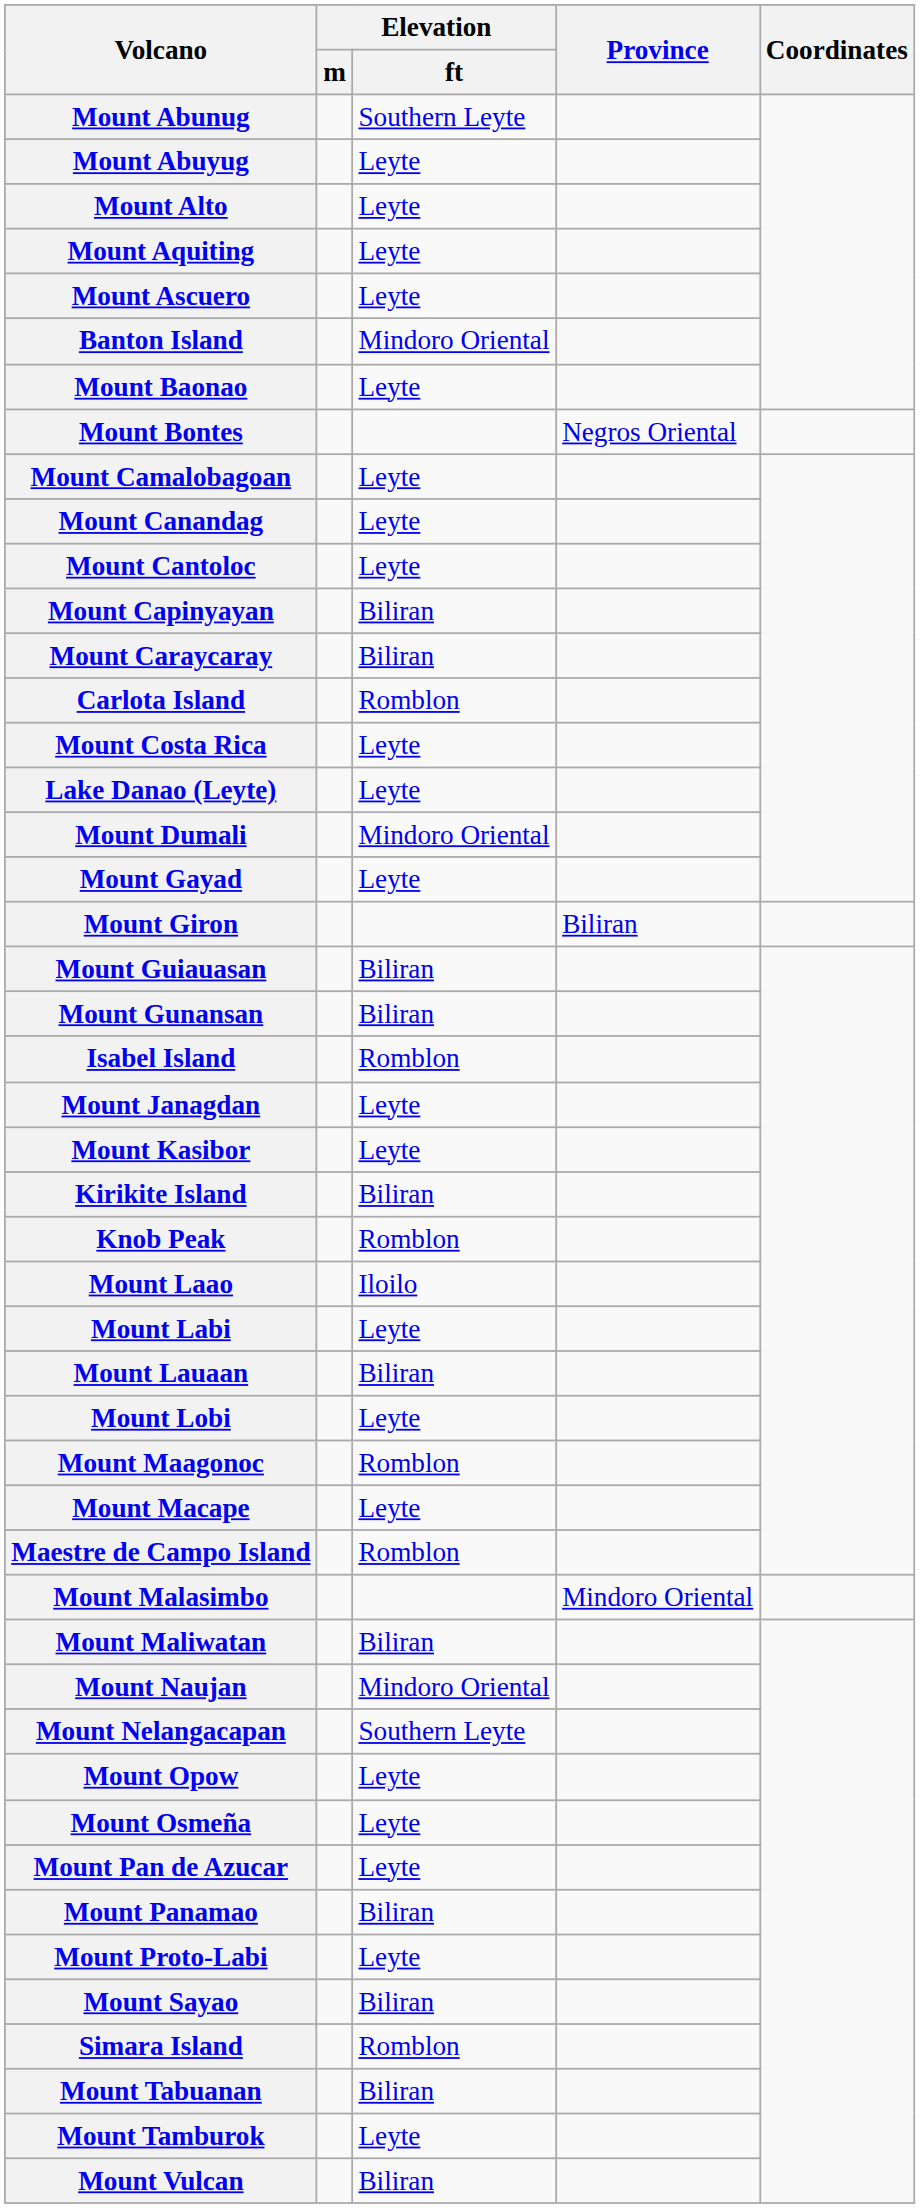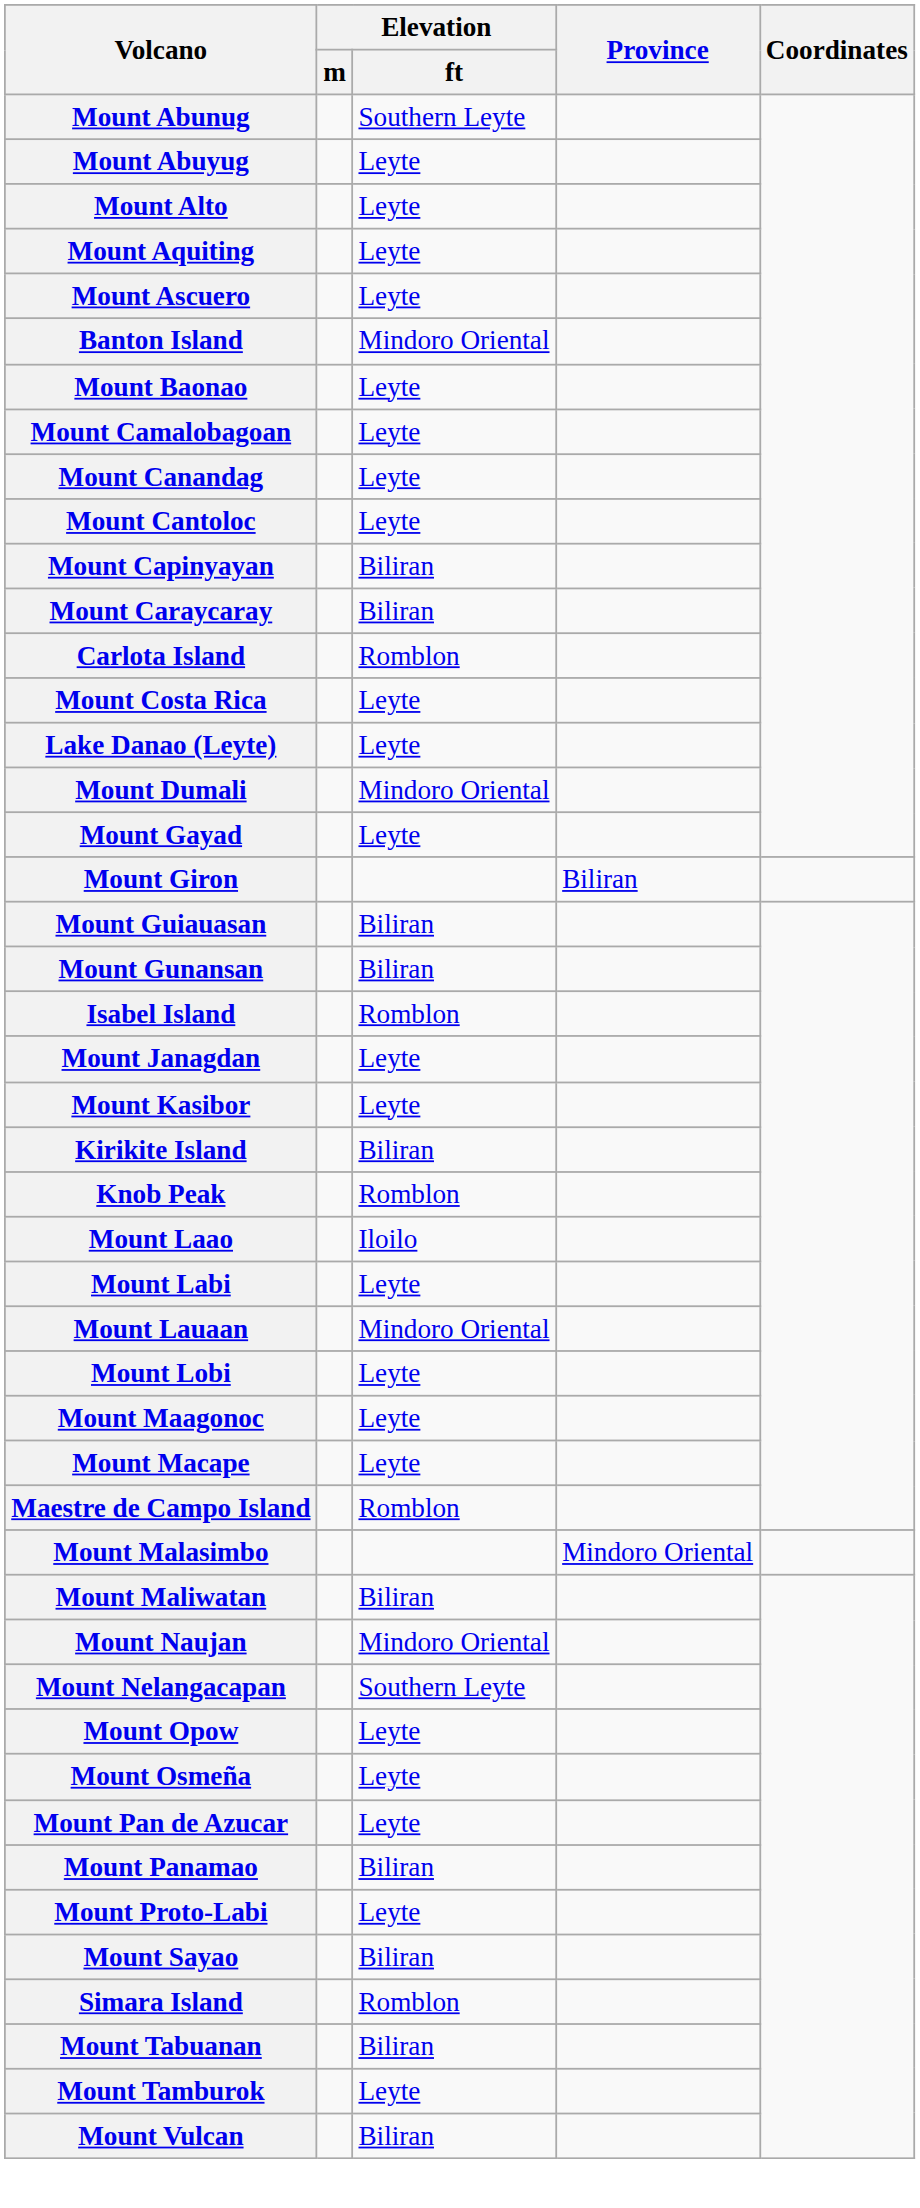- row: Mount Bontes | Negros Oriental
Mount Lauaan | Elevation / ft: Biliran -> Mindoro Oriental
Mount Maagonoc | Elevation / ft: Romblon -> Leyte
